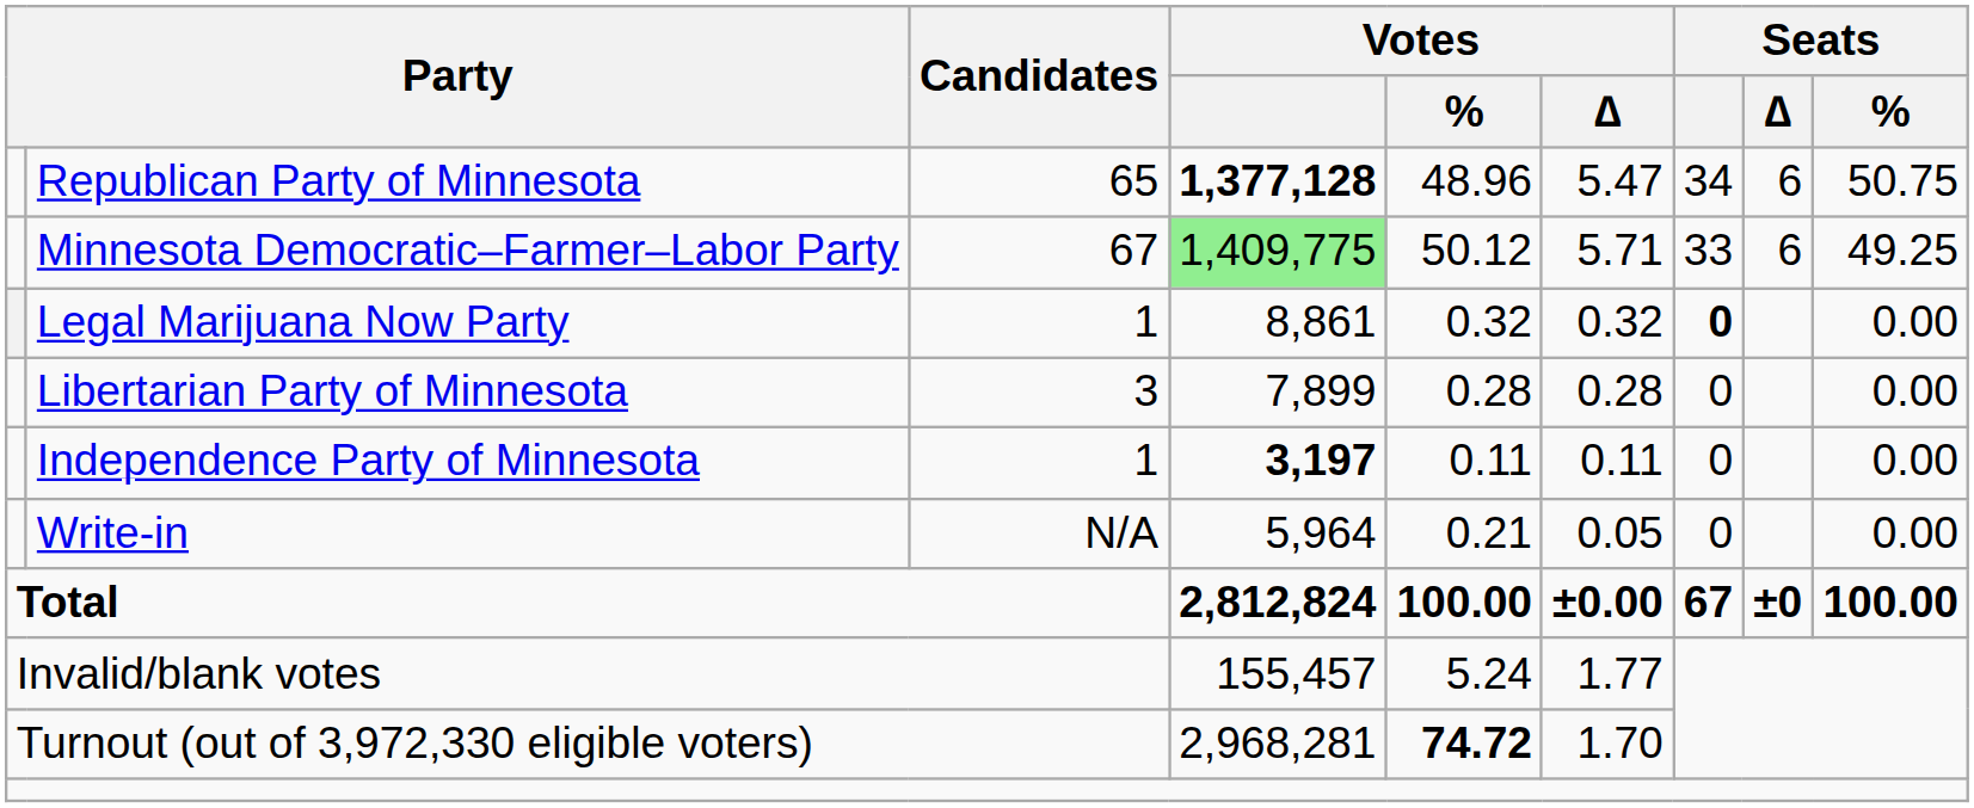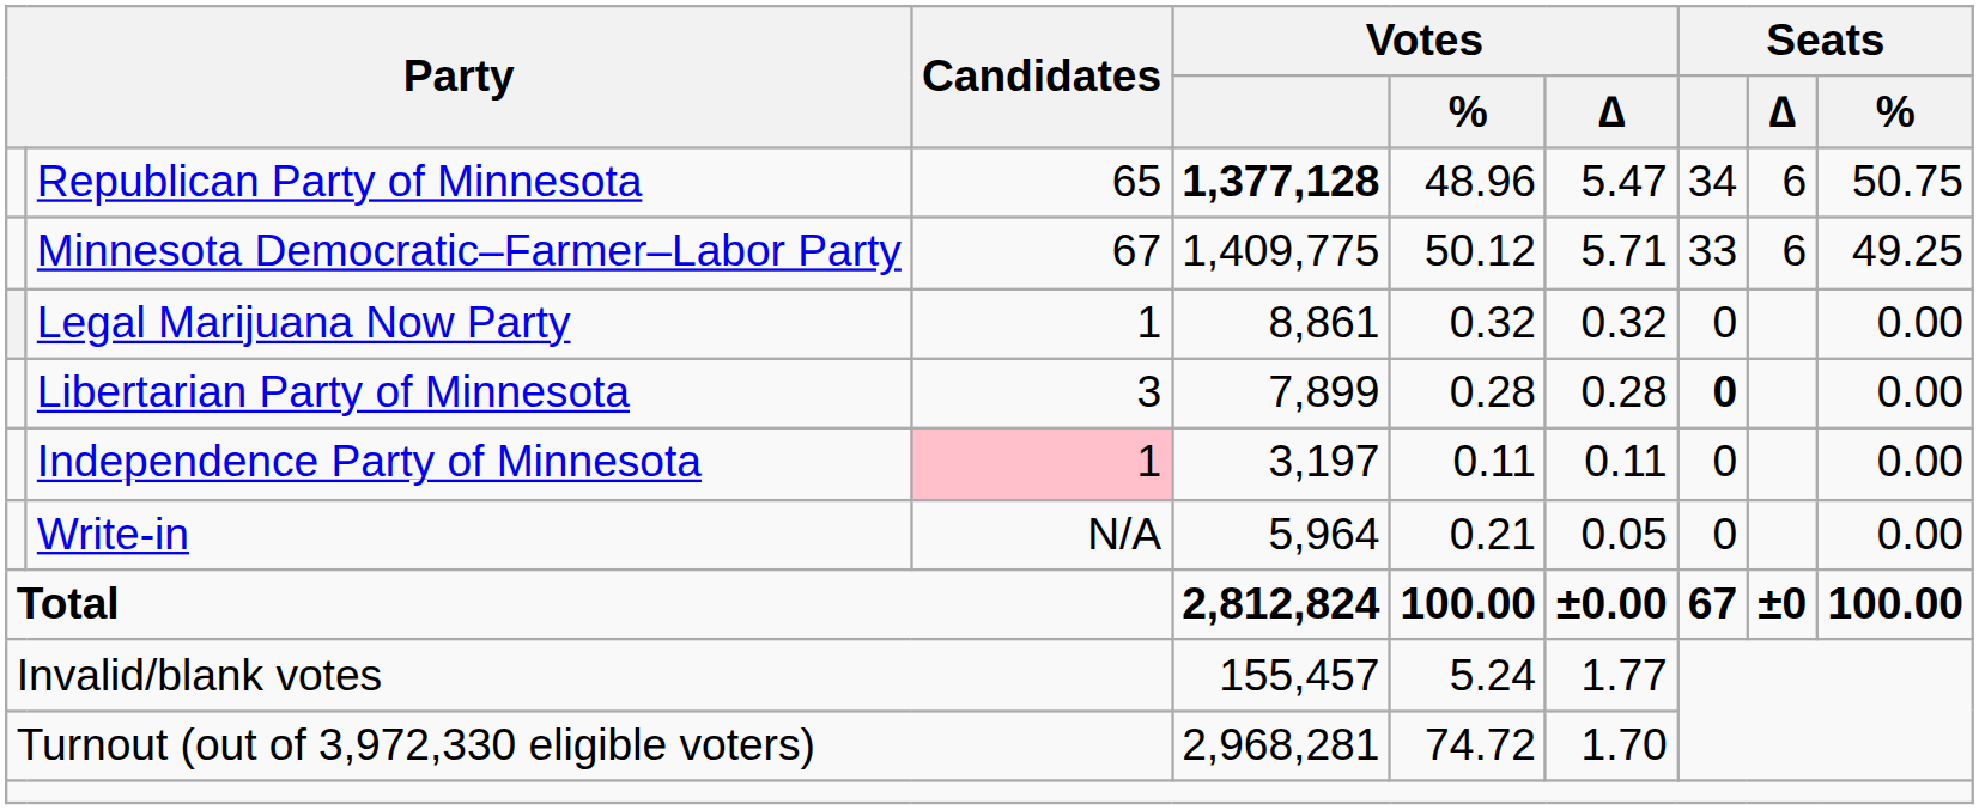Minnesota Democratic–Farmer–Labor Party | Votes: lightgreen background -> no background
Legal Marijuana Now Party | Seats: bold -> normal
Libertarian Party of Minnesota | Seats: normal -> bold
Independence Party of Minnesota | Candidates: no background -> pink background
Independence Party of Minnesota | Votes: bold -> normal
Turnout (out of 3,972,330 eligible voters) | Votes / %: bold -> normal
